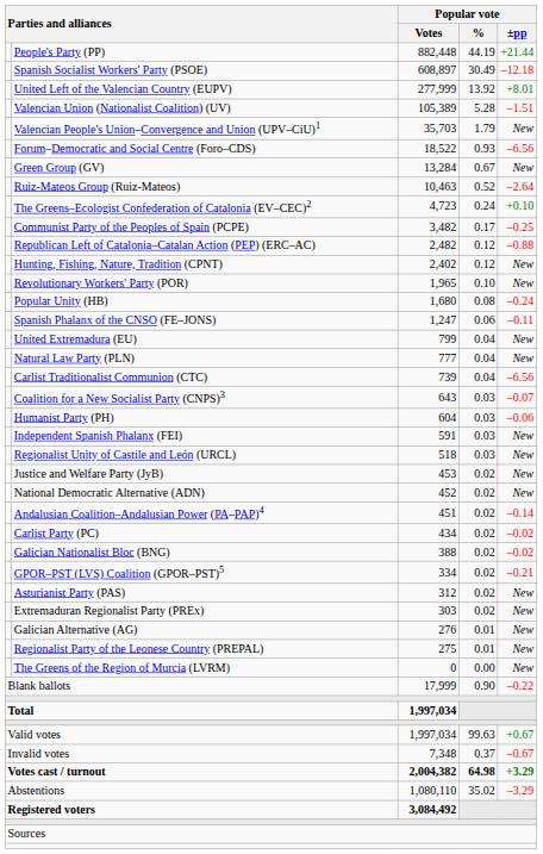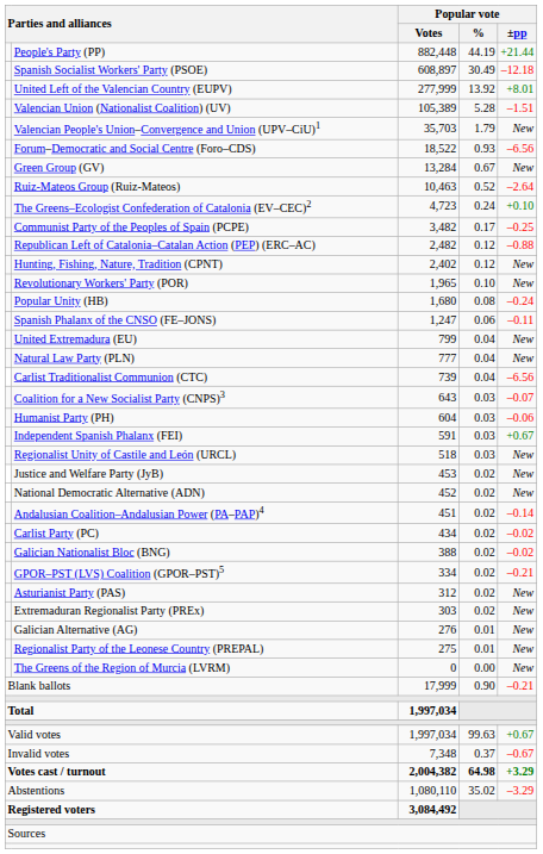Independent Spanish Phalanx (FEI) | Popular vote / ±pp: New -> +0.67
Blank ballots | Popular vote / ±pp: –0.22 -> –0.21
